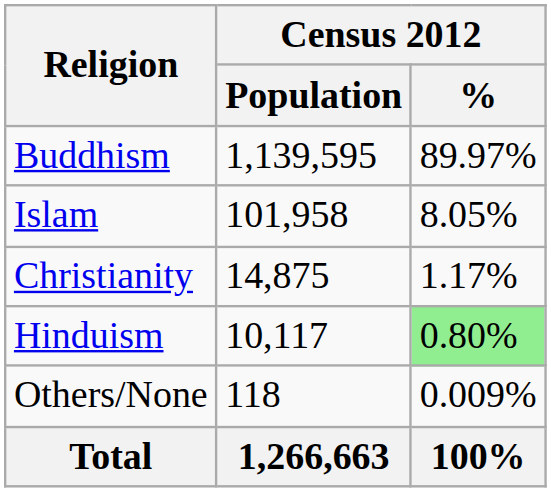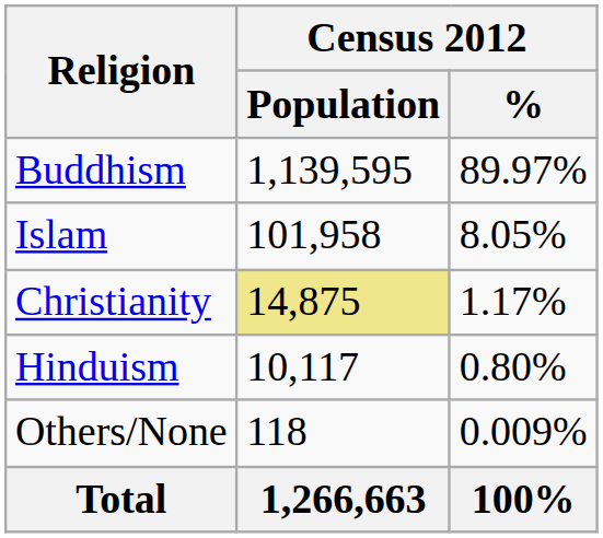Christianity | Census 2012 / Population: no background -> khaki background
Hinduism | Census 2012 / %: lightgreen background -> no background
